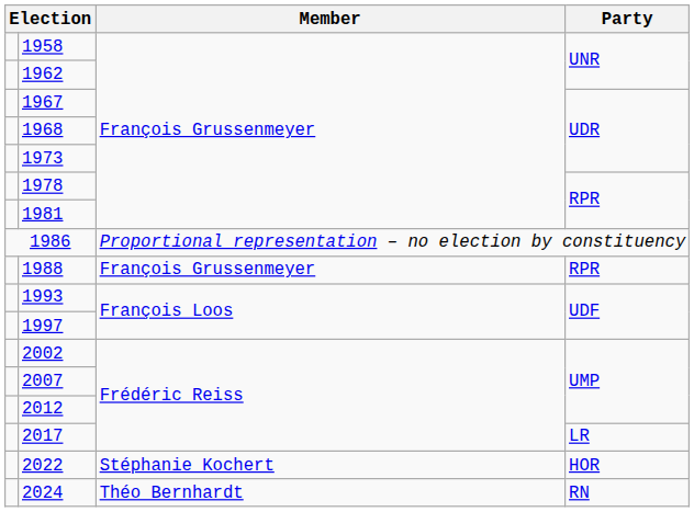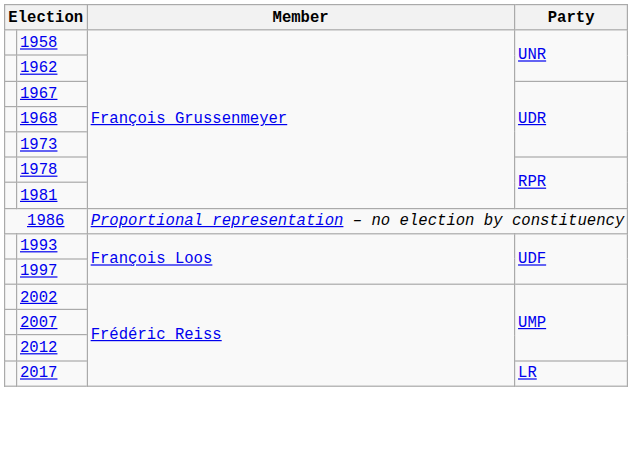- row: 1988 | François Grussenmeyer | RPR
- row: 2022 | Stéphanie Kochert | HOR
- row: 2024 | Théo Bernhardt | RN
